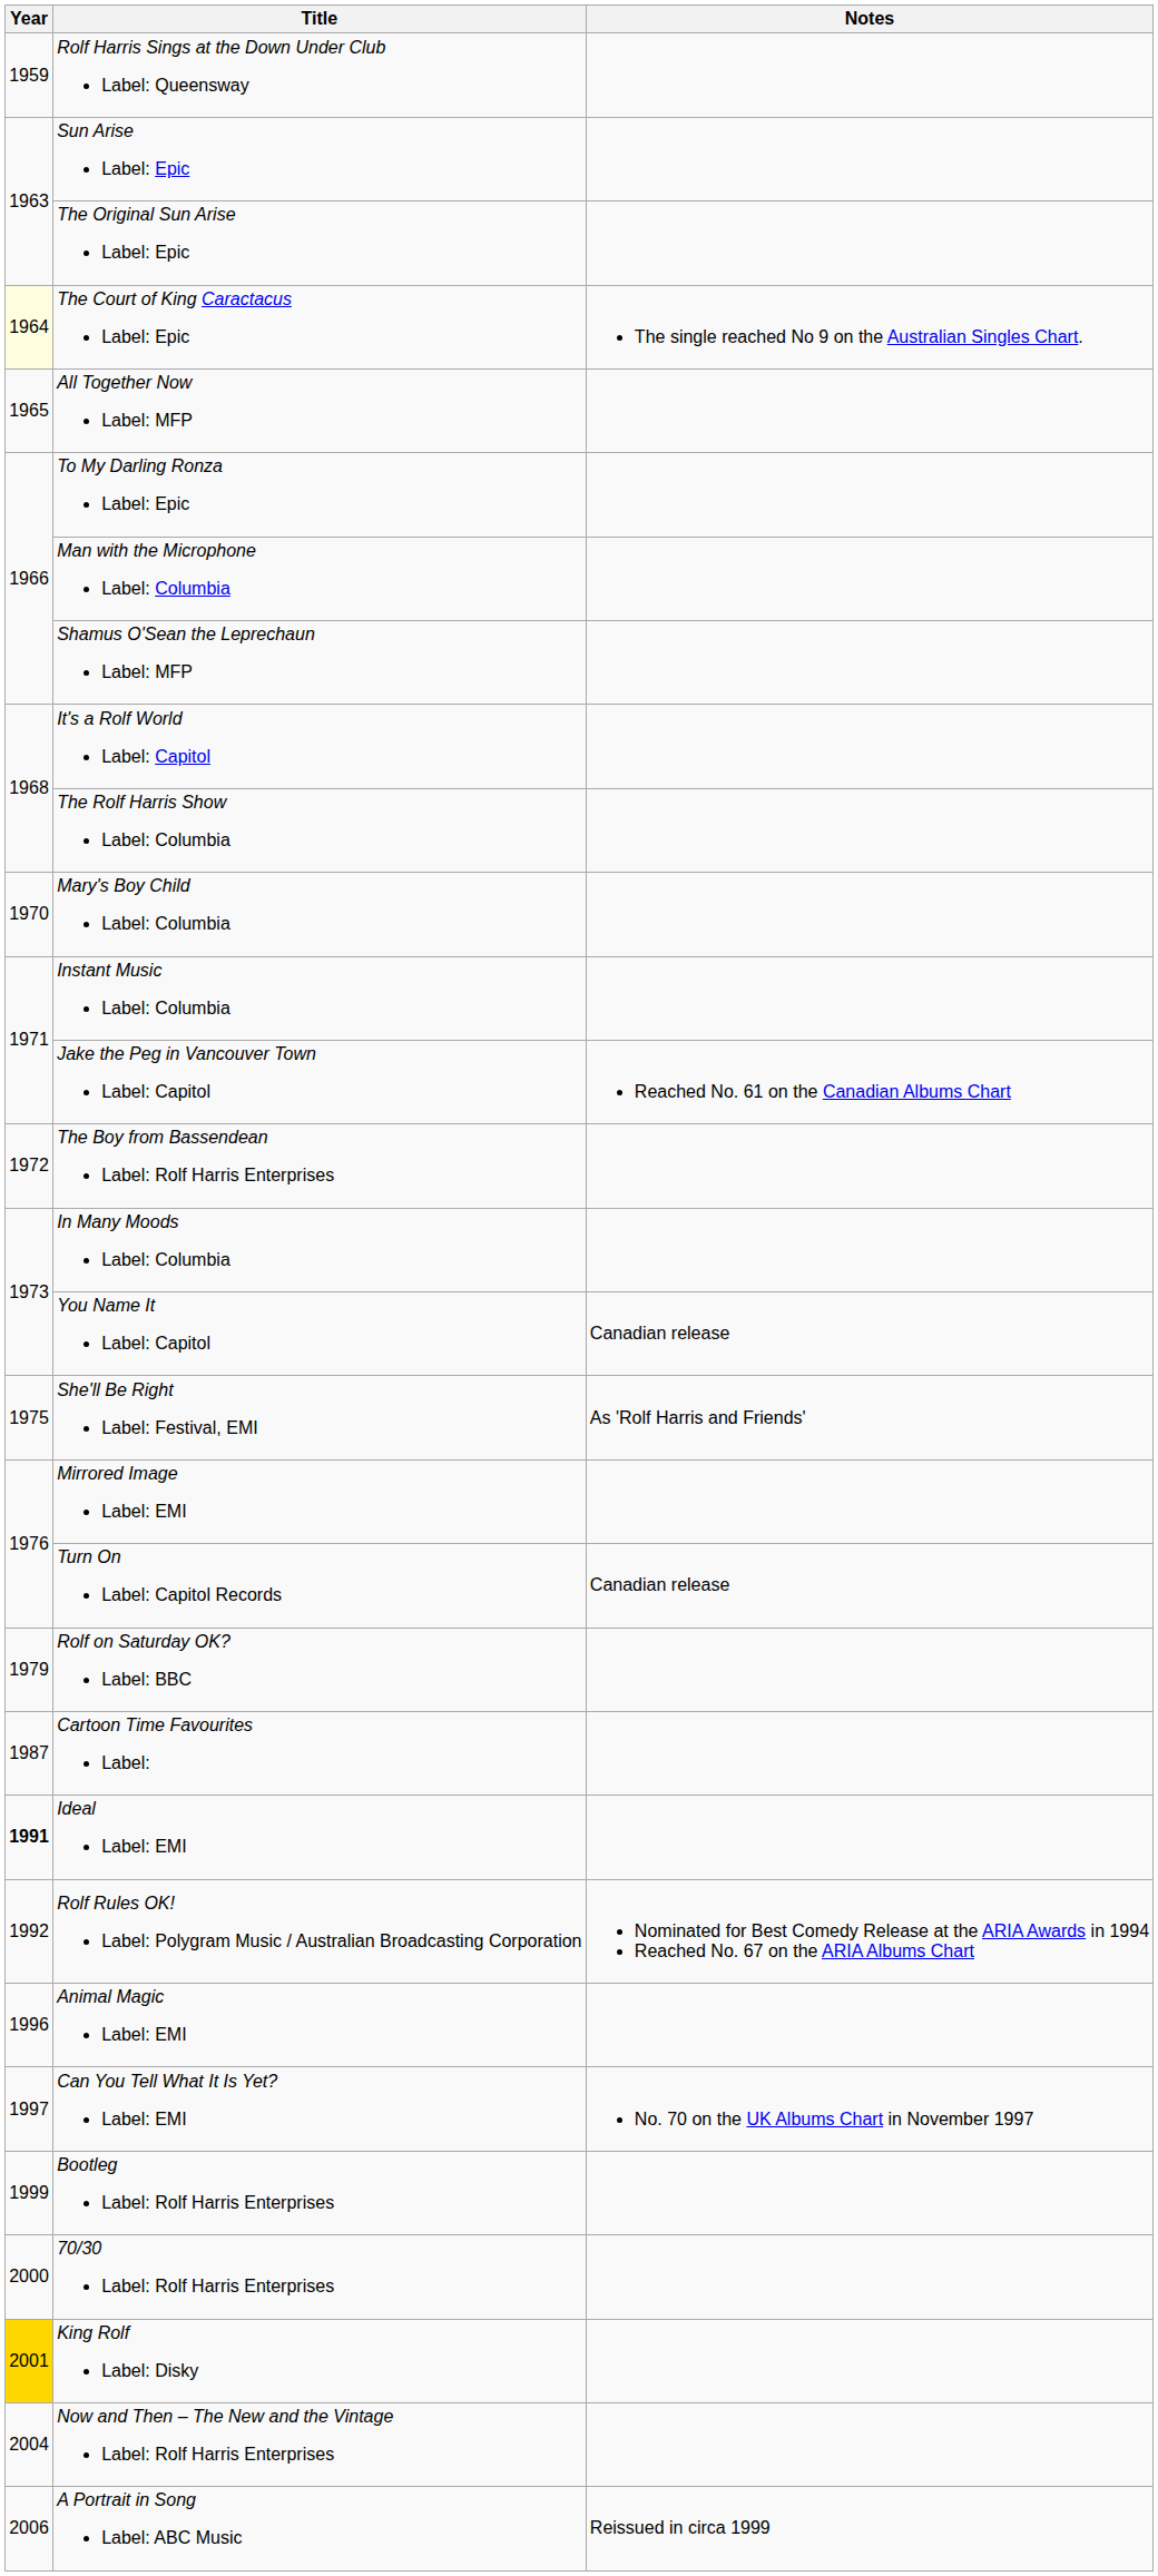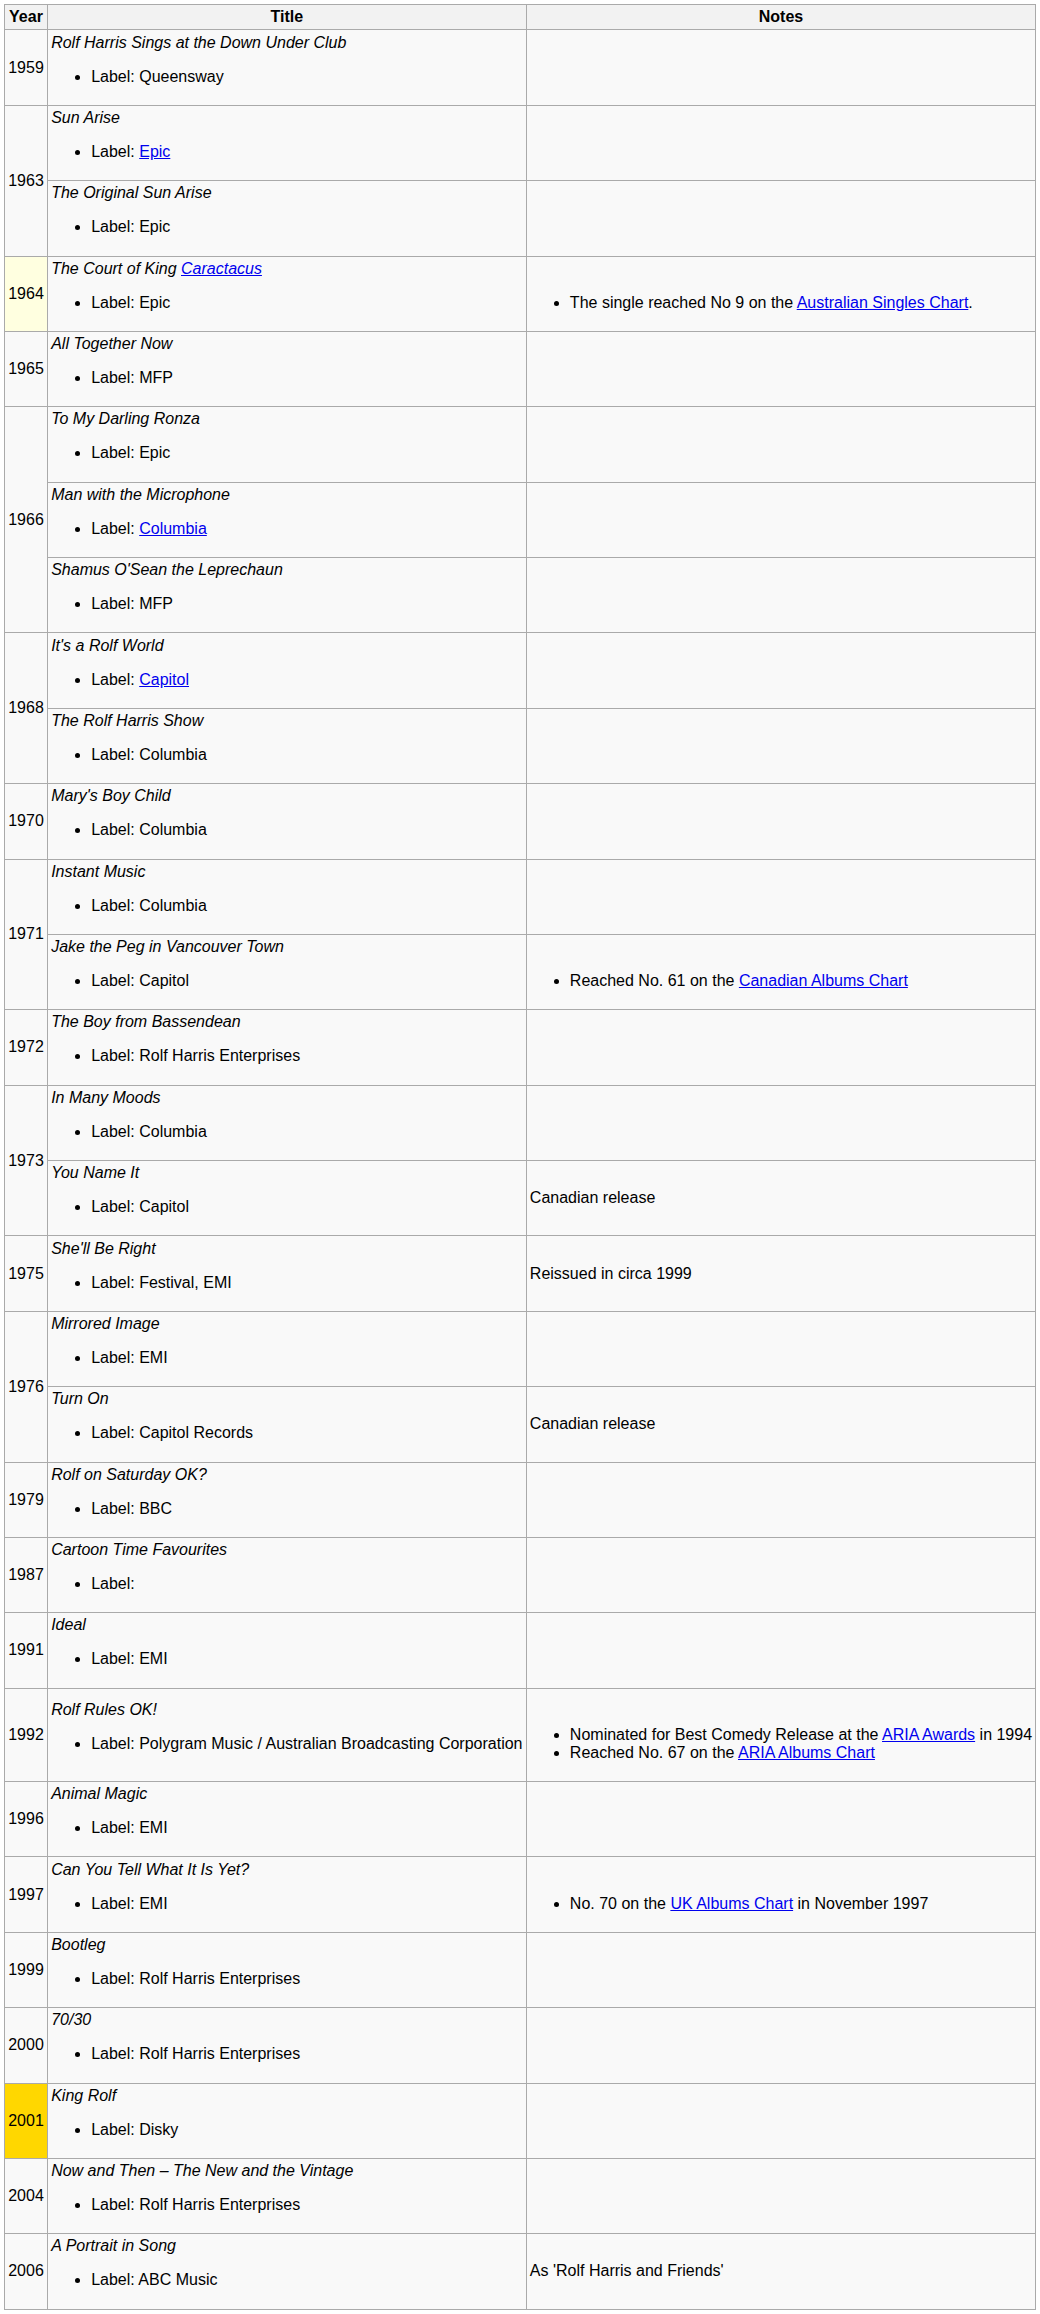She'll Be Right Label: Festival, EMI | Notes: As 'Rolf Harris and Friends' -> Reissued in circa 1999
Ideal Label: EMI | Year: bold -> normal
A Portrait in Song Label: ABC Music | Notes: Reissued in circa 1999 -> As 'Rolf Harris and Friends'
